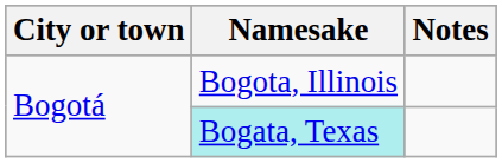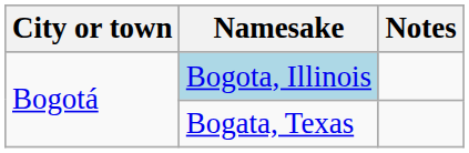Bogota, Illinois | Namesake: no background -> lightblue background
Bogata, Texas | Namesake: paleturquoise background -> no background
